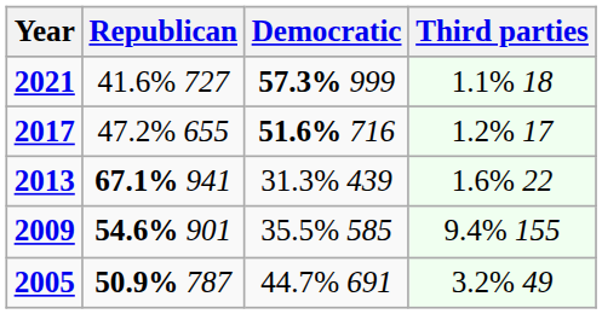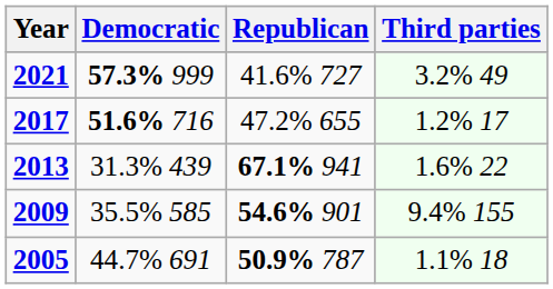columns swapped: Republican <-> Democratic
2021 | Third parties: 1.1% 18 -> 3.2% 49
2005 | Third parties: 3.2% 49 -> 1.1% 18
